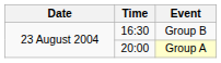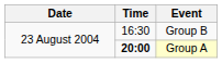Group A | Time: normal -> bold
